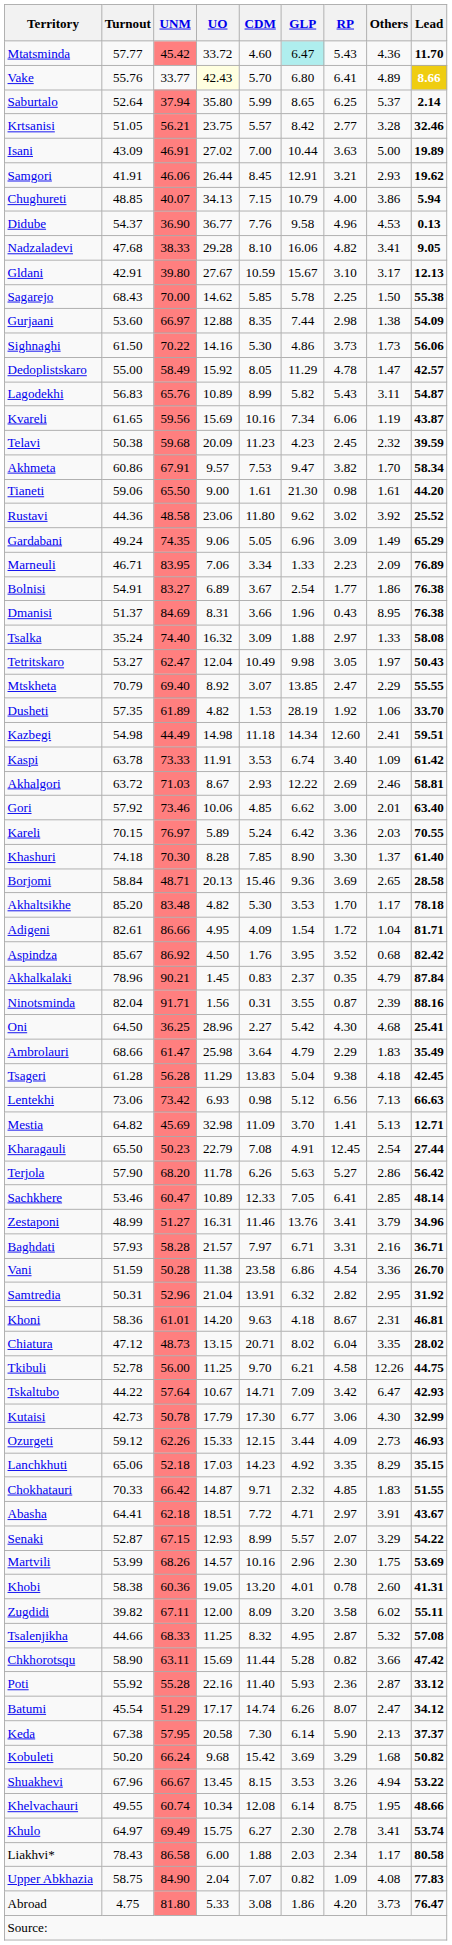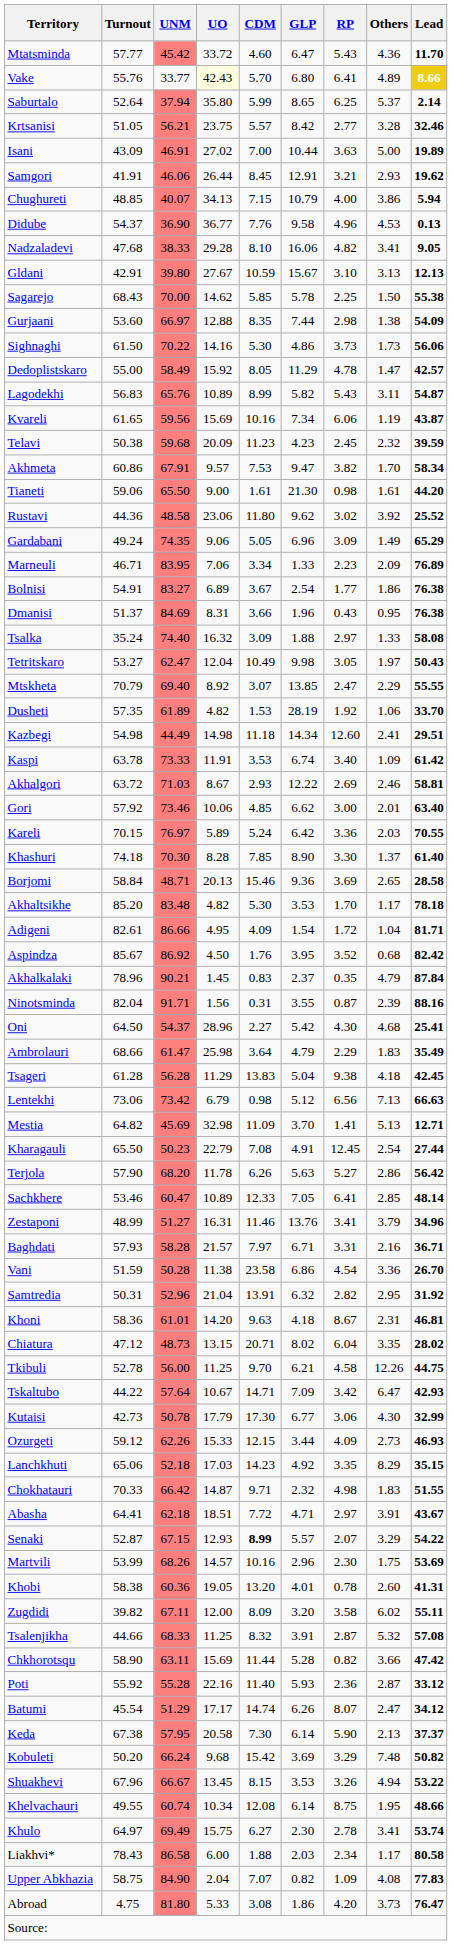Mtatsminda | GLP: paleturquoise background -> no background
Gldani | Others: 3.17 -> 3.13
Dmanisi | Others: 8.95 -> 0.95
Kazbegi | Lead: 59.51 -> 29.51
Oni | UNM: 36.25 -> 54.37
Lentekhi | UO: 6.93 -> 6.79
Chokhatauri | RP: 4.85 -> 4.98
Senaki | CDM: normal -> bold
Tsalenjikha | GLP: 4.95 -> 3.91
Kobuleti | Others: 1.68 -> 7.48
